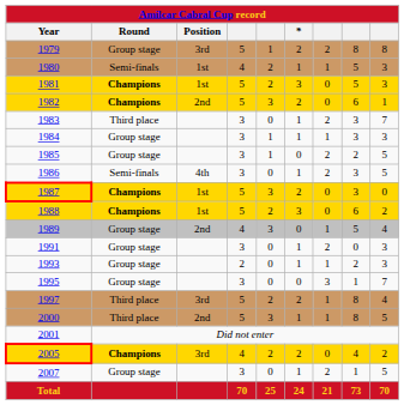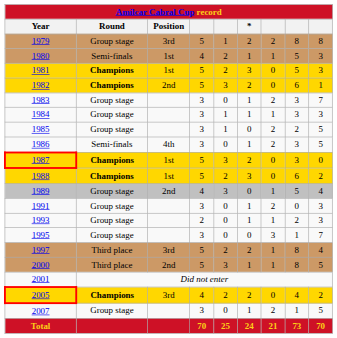1983 | Round: Third place -> Group stage
